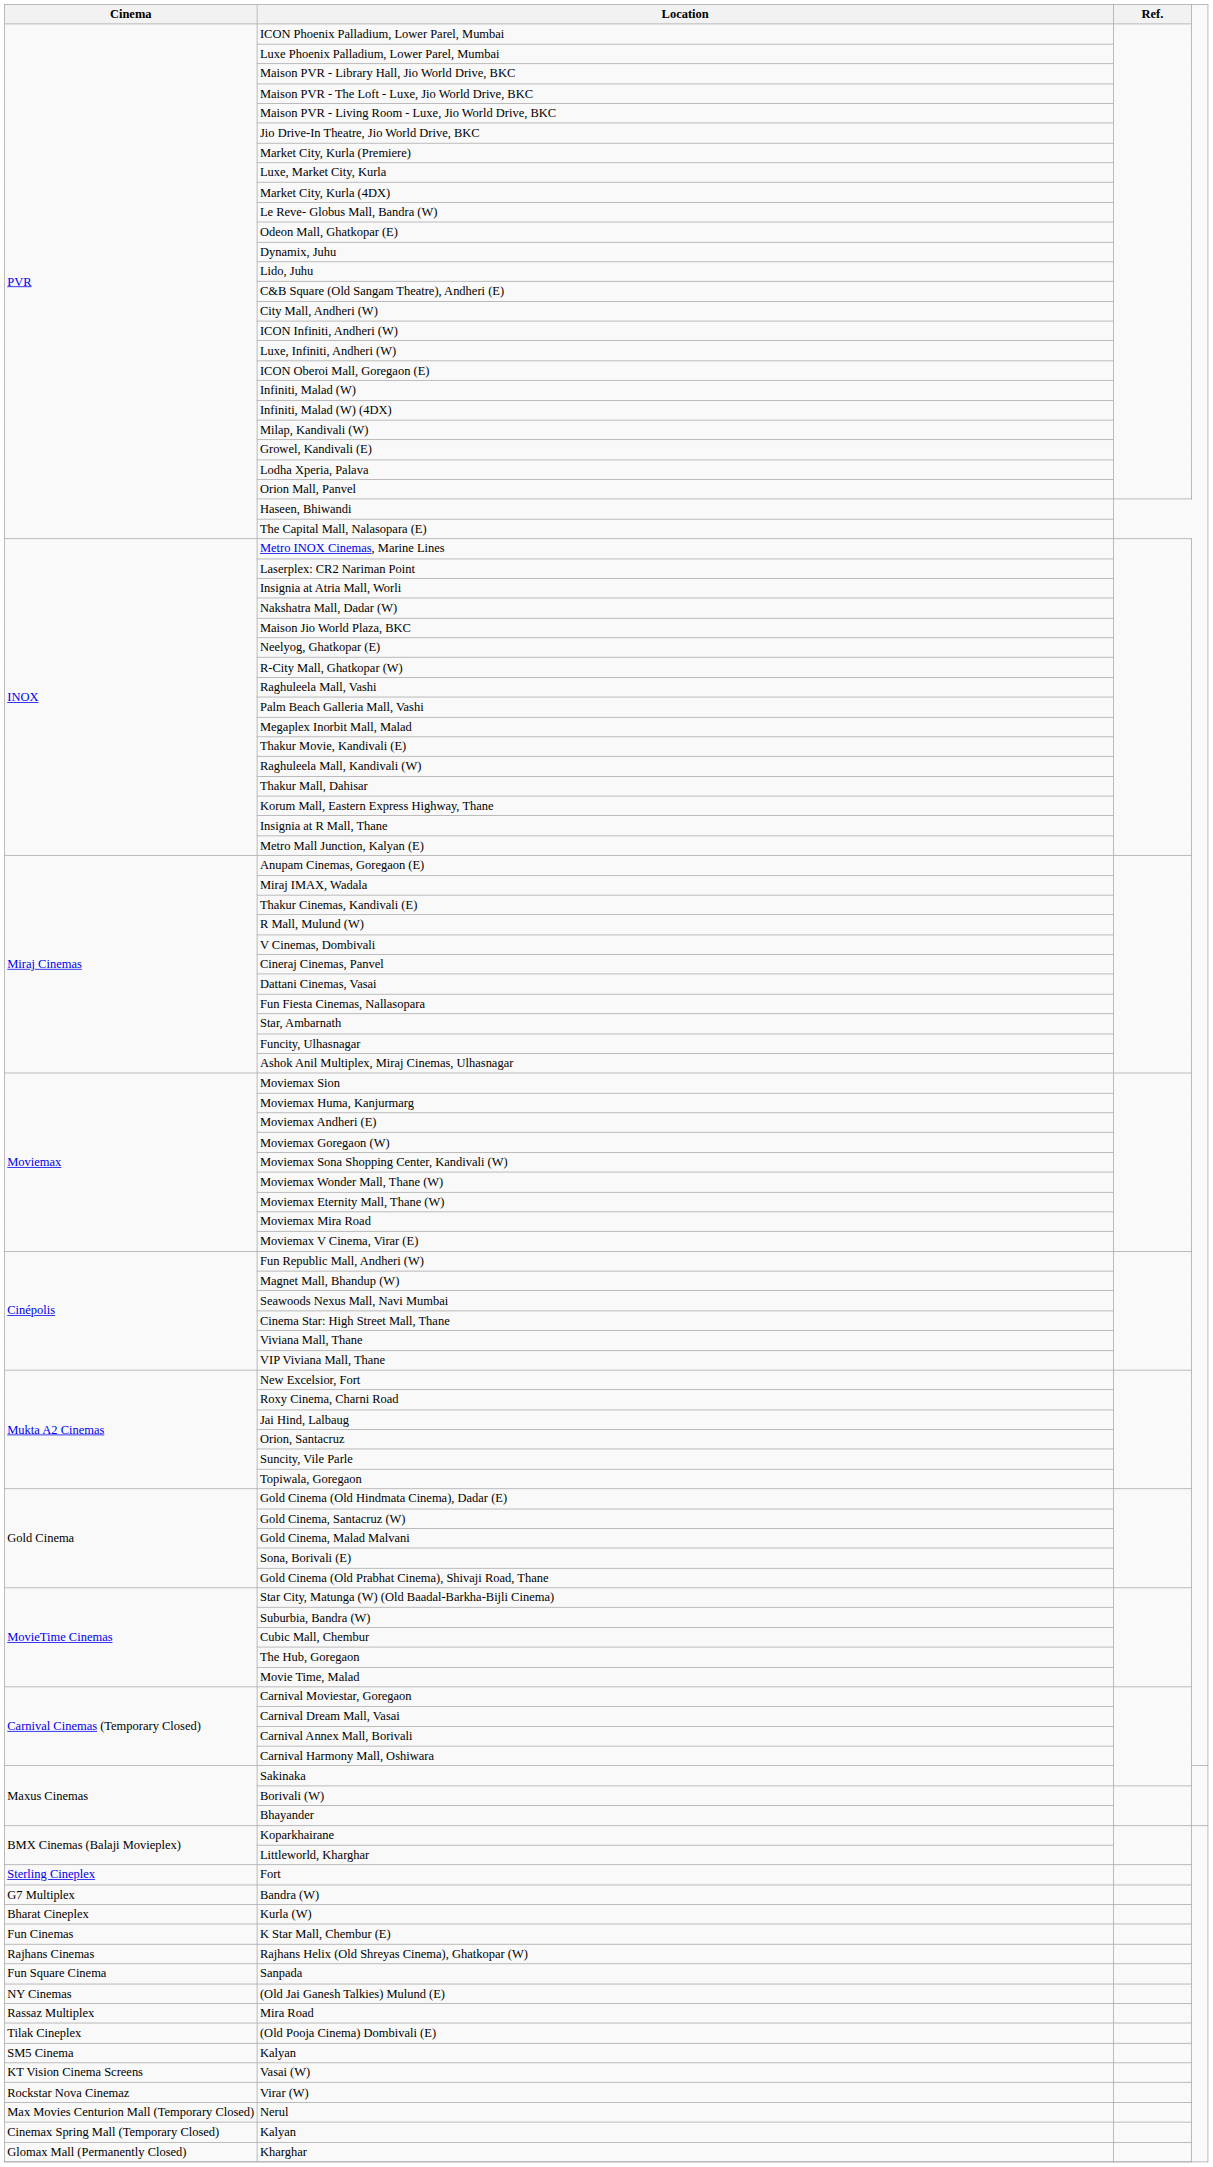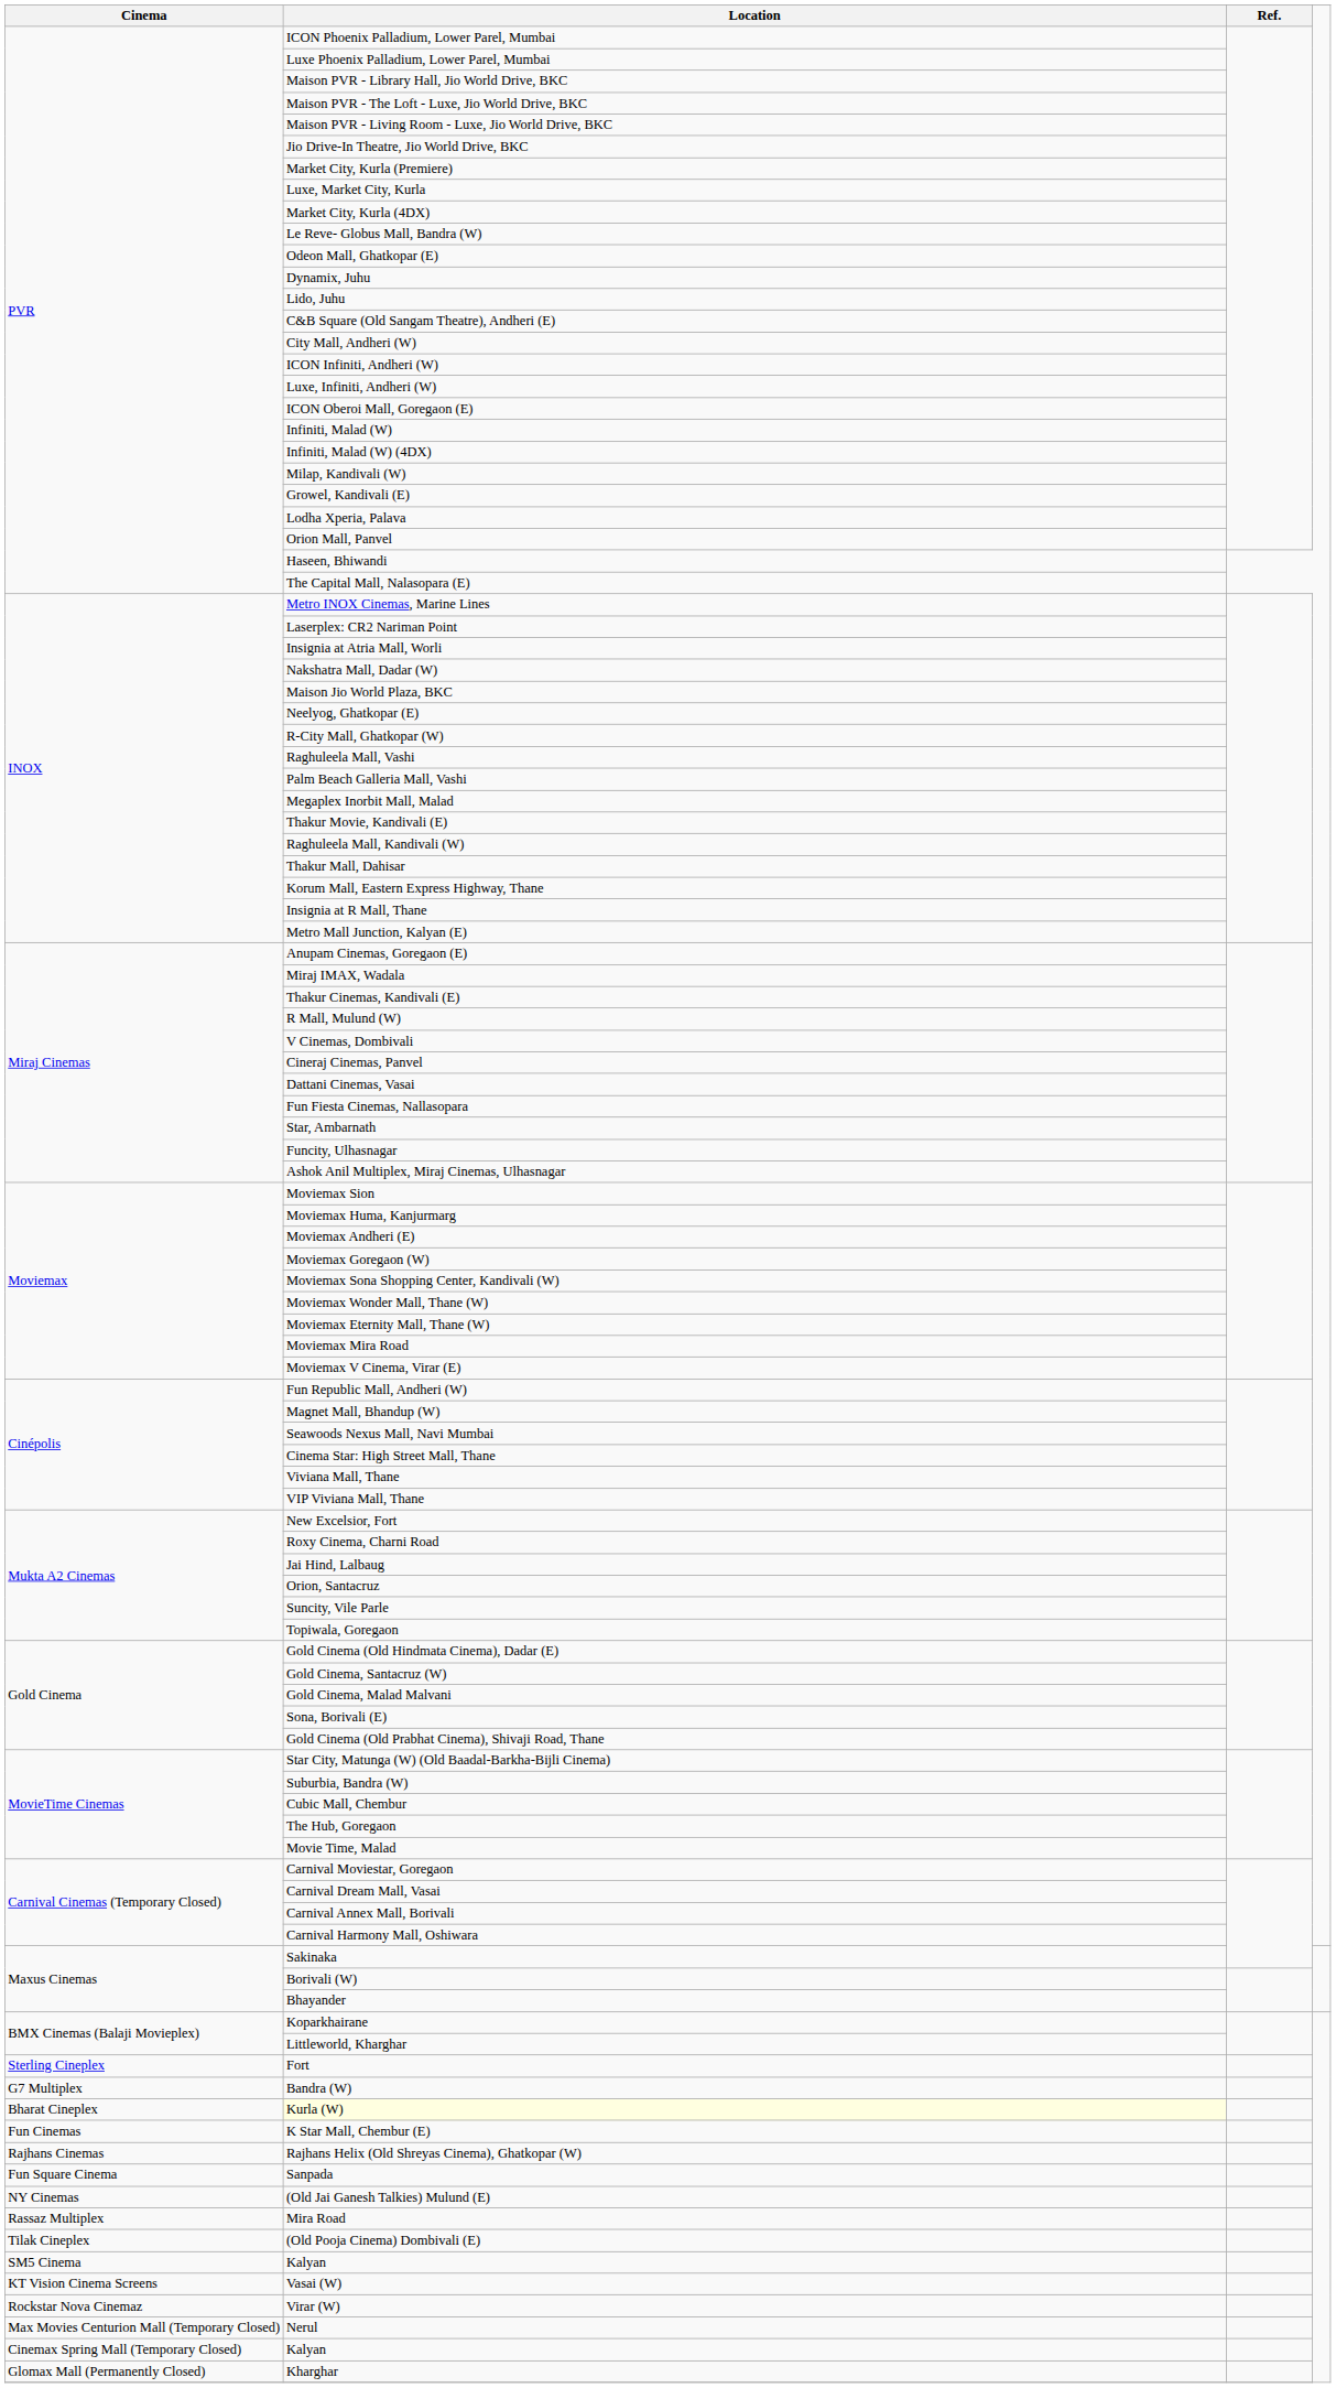Kurla (W) | Location: no background -> lightyellow background
